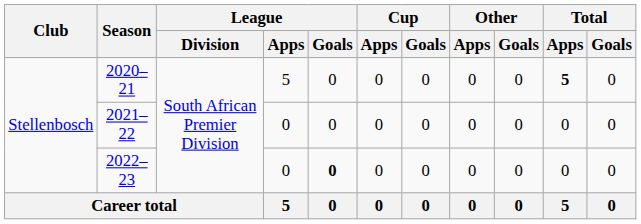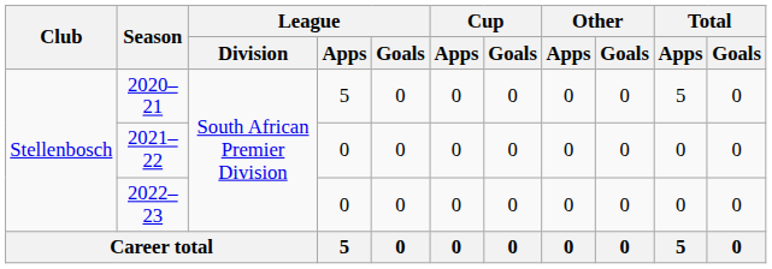2020–21 | Total / Apps: bold -> normal
2022–23 | League / Goals: bold -> normal
